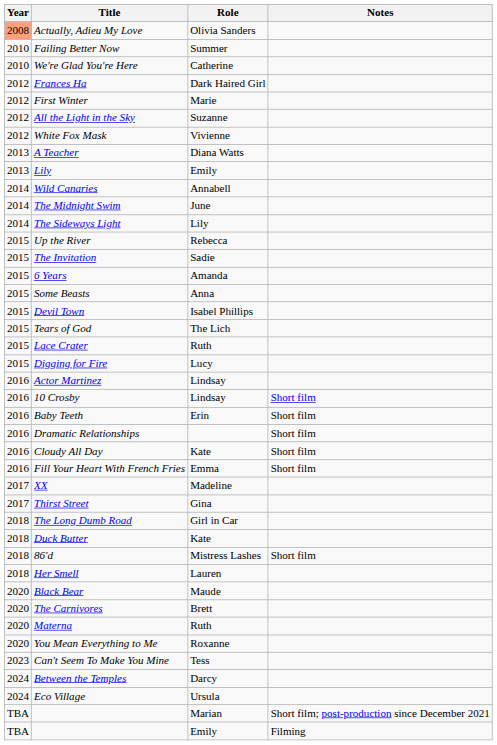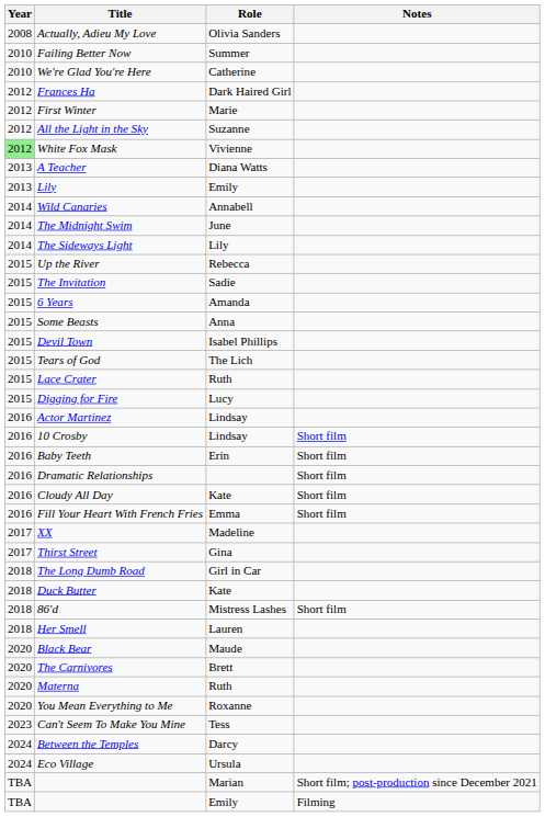Actually, Adieu My Love | Year: lightsalmon background -> no background
White Fox Mask | Year: no background -> lightgreen background
